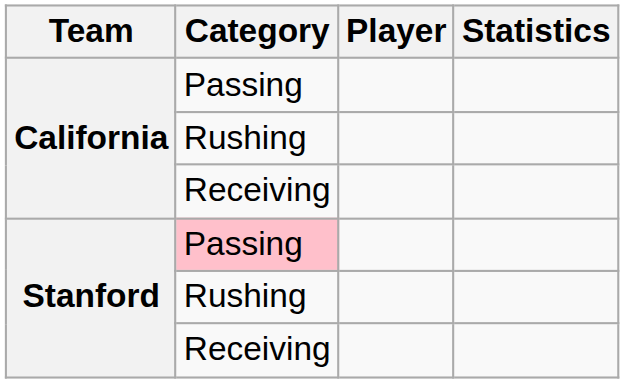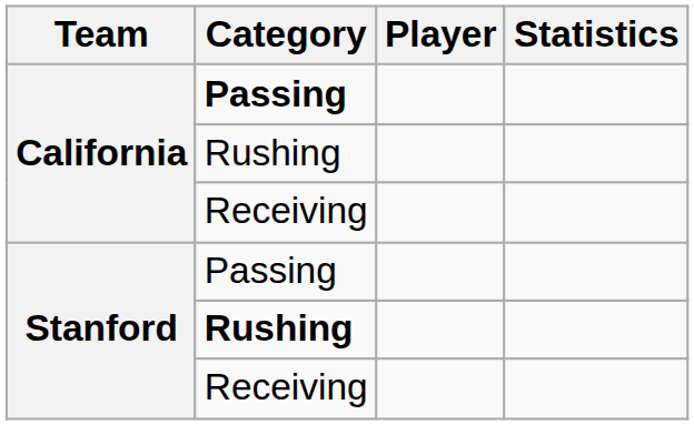California / Passing | Category: normal -> bold
Stanford / Passing | Category: pink background -> no background
Stanford / Rushing | Category: normal -> bold
